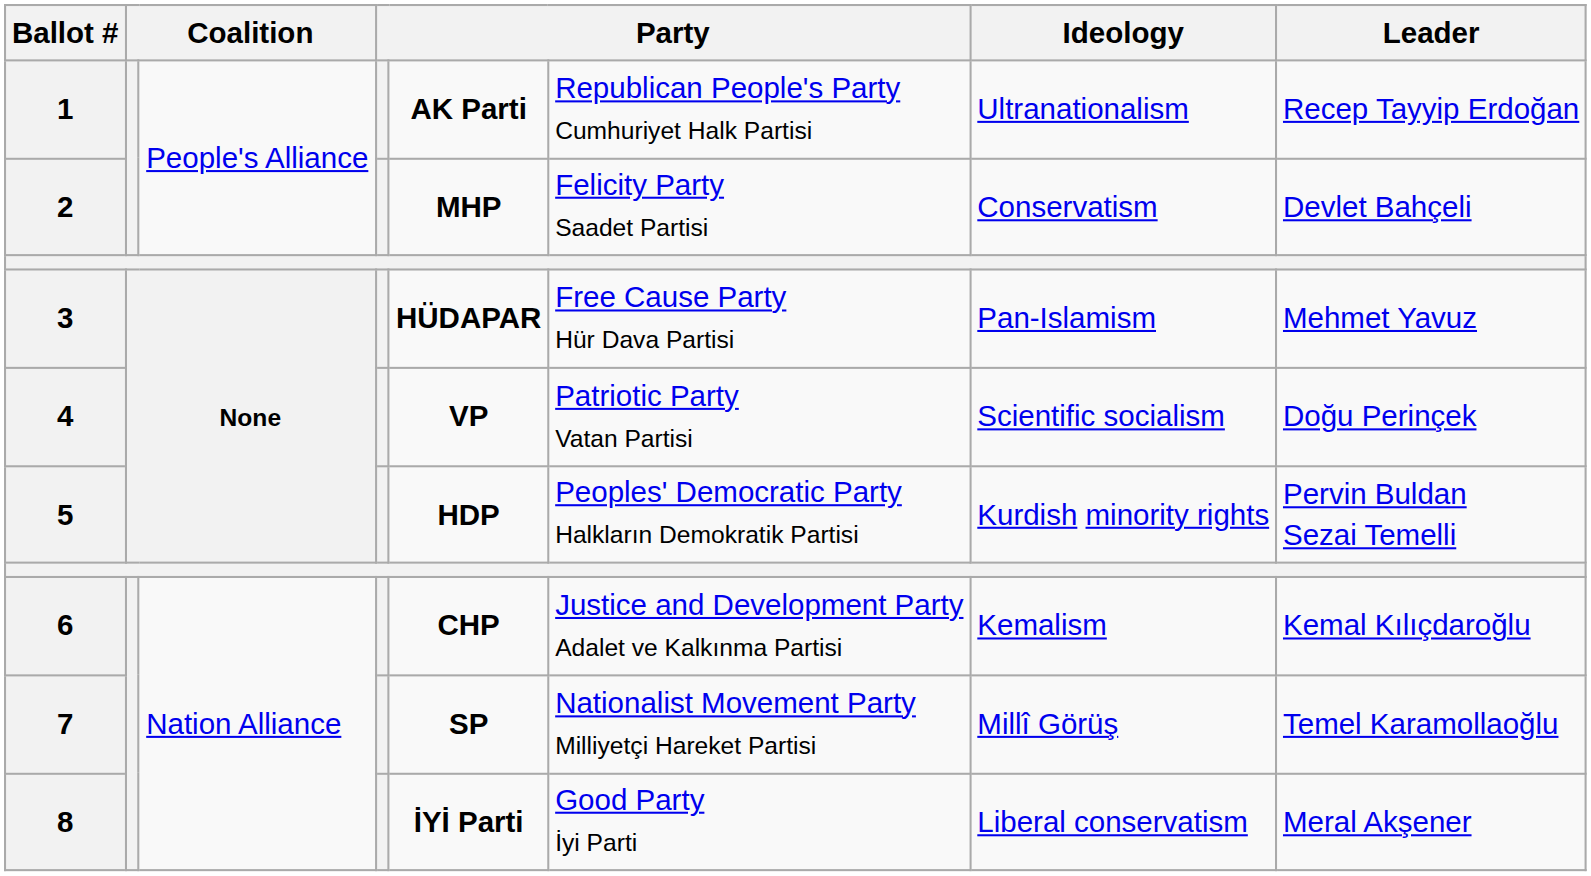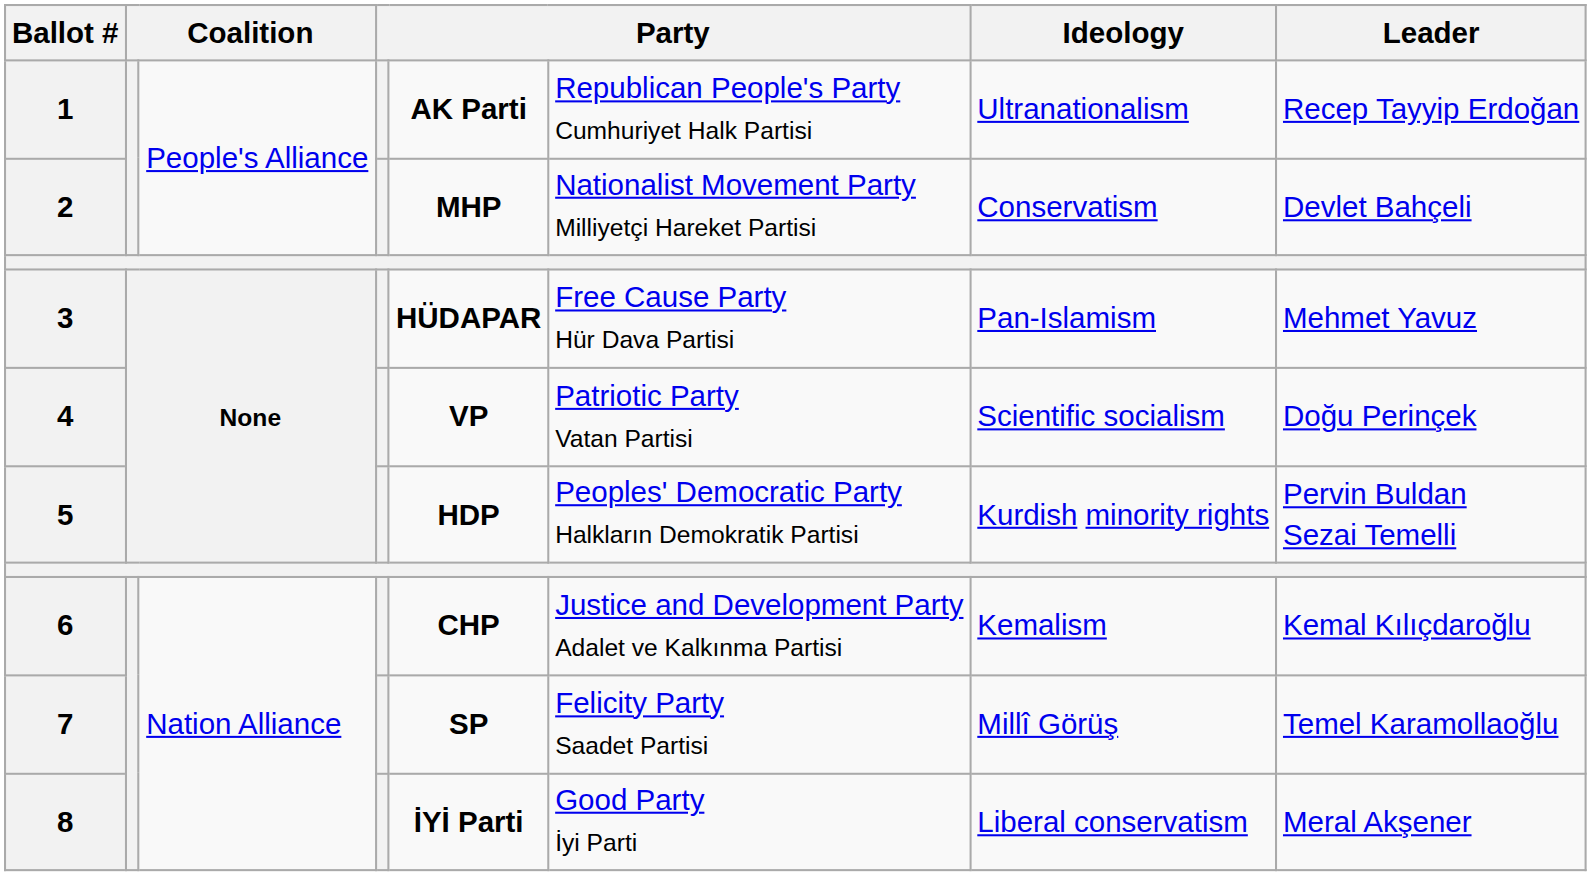2 | column 6: Felicity Party Saadet Partisi -> Nationalist Movement Party Milliyetçi Hareket Partisi
7 | column 6: Nationalist Movement Party Milliyetçi Hareket Partisi -> Felicity Party Saadet Partisi
